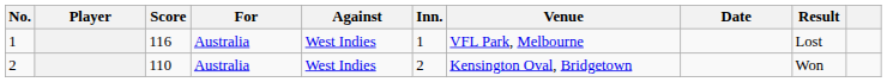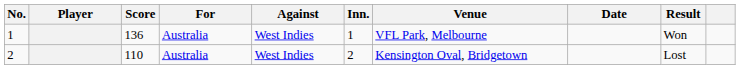row 2 | Score: 116 -> 136
row 2 | Result: Lost -> Won
row 3 | Result: Won -> Lost
